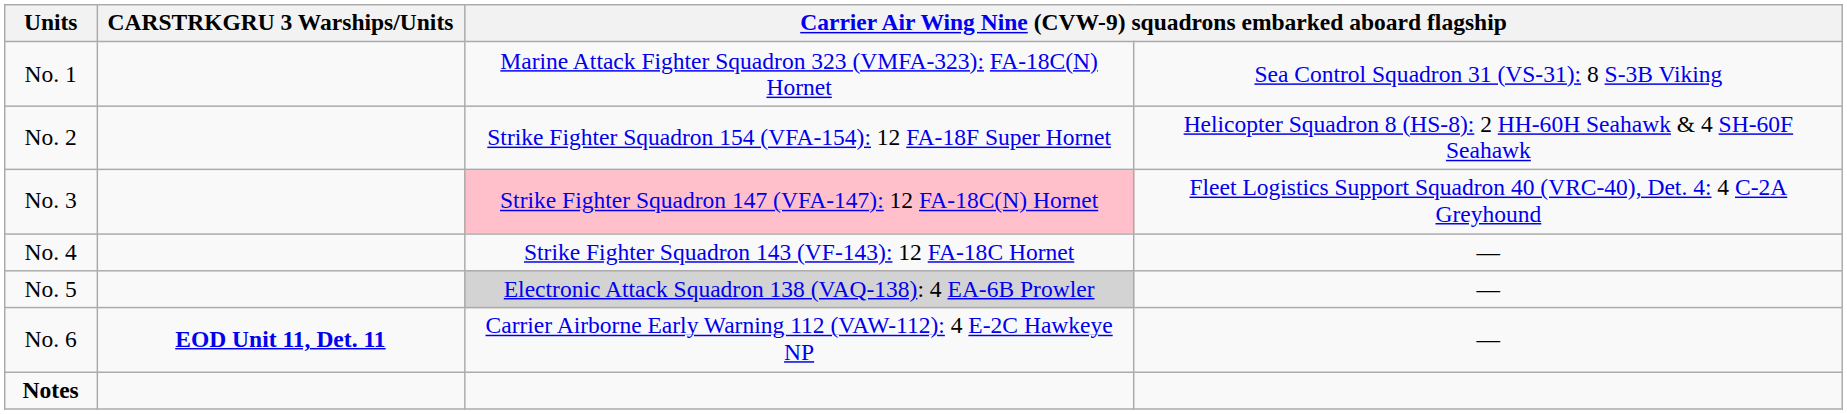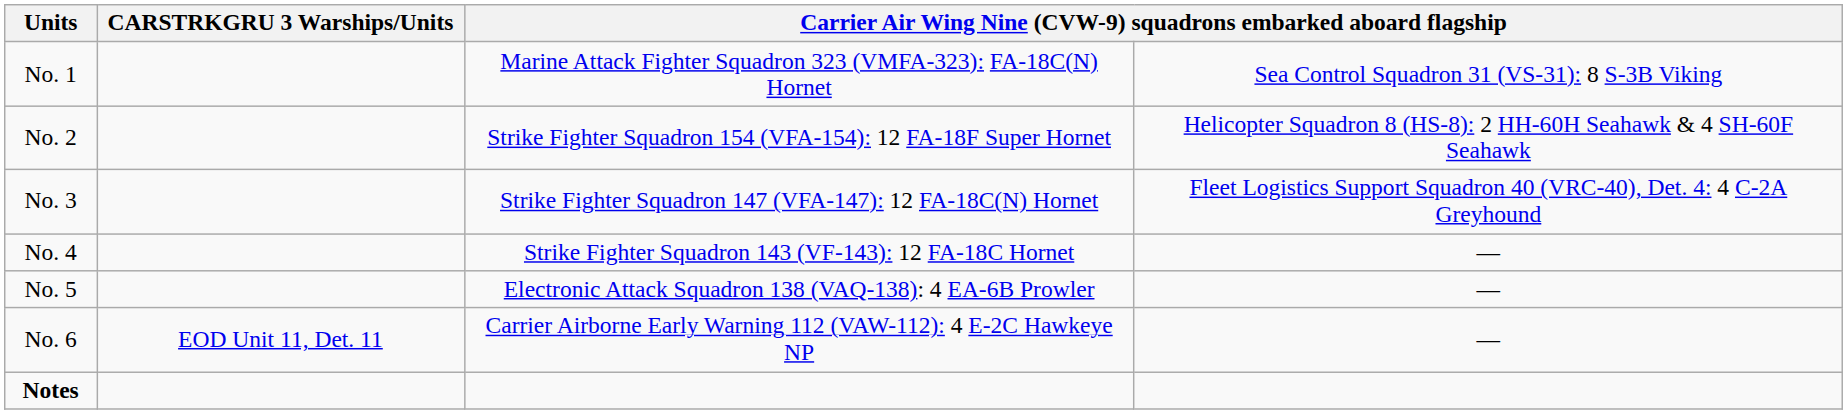No. 3 | column 3: pink background -> no background
No. 5 | column 3: lightgrey background -> no background
No. 6 | CARSTRKGRU 3 Warships/Units: bold -> normal
